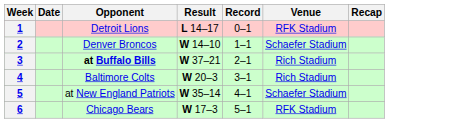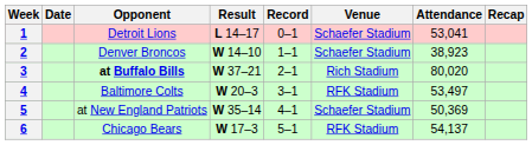+ column: Attendance | 53,041 | 38,923 | 80,020 | 53,497 | 50,369 | 54,137
1 | Venue: RFK Stadium -> Schaefer Stadium
4 | Venue: Rich Stadium -> RFK Stadium
